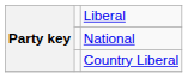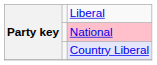National | column 3: no background -> pink background
Country Liberal | column 3: no background -> lavender background
